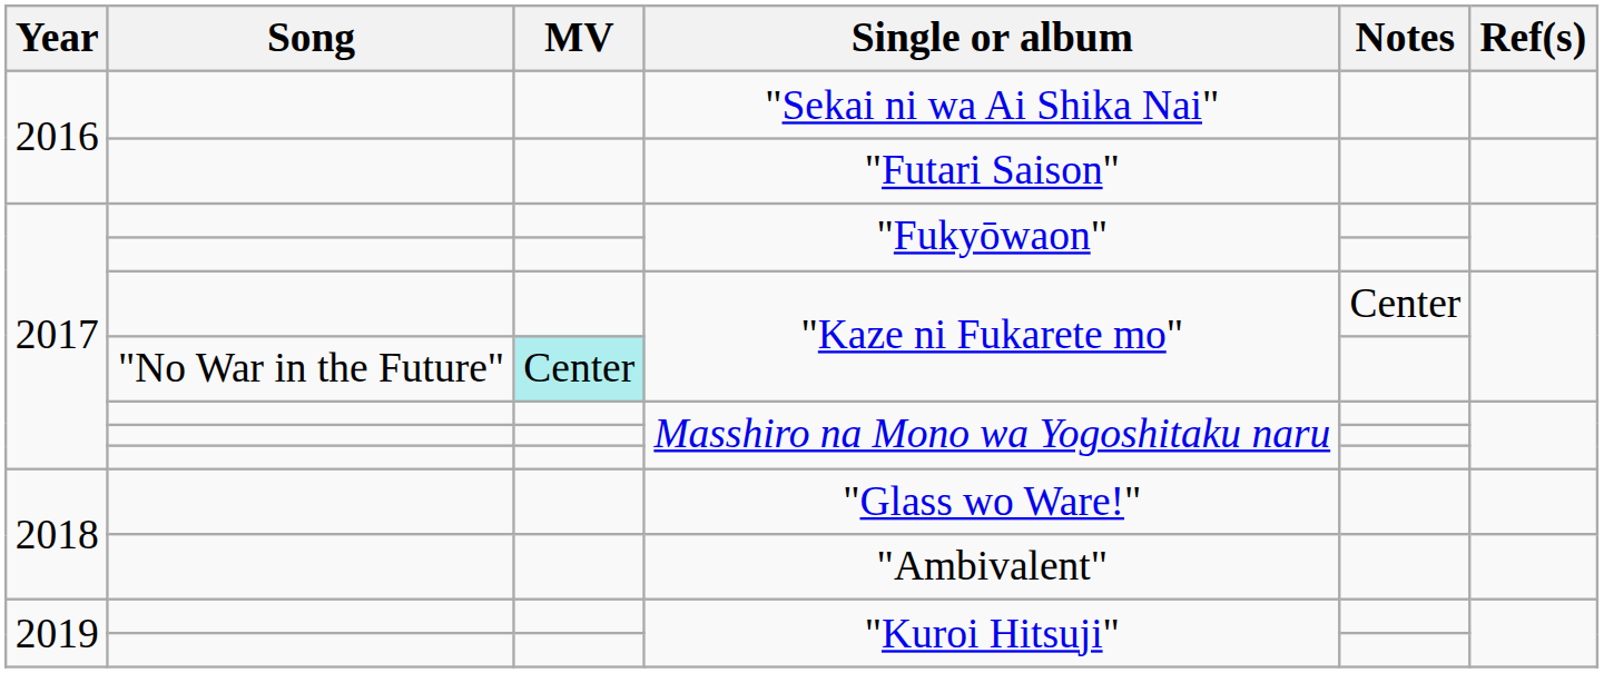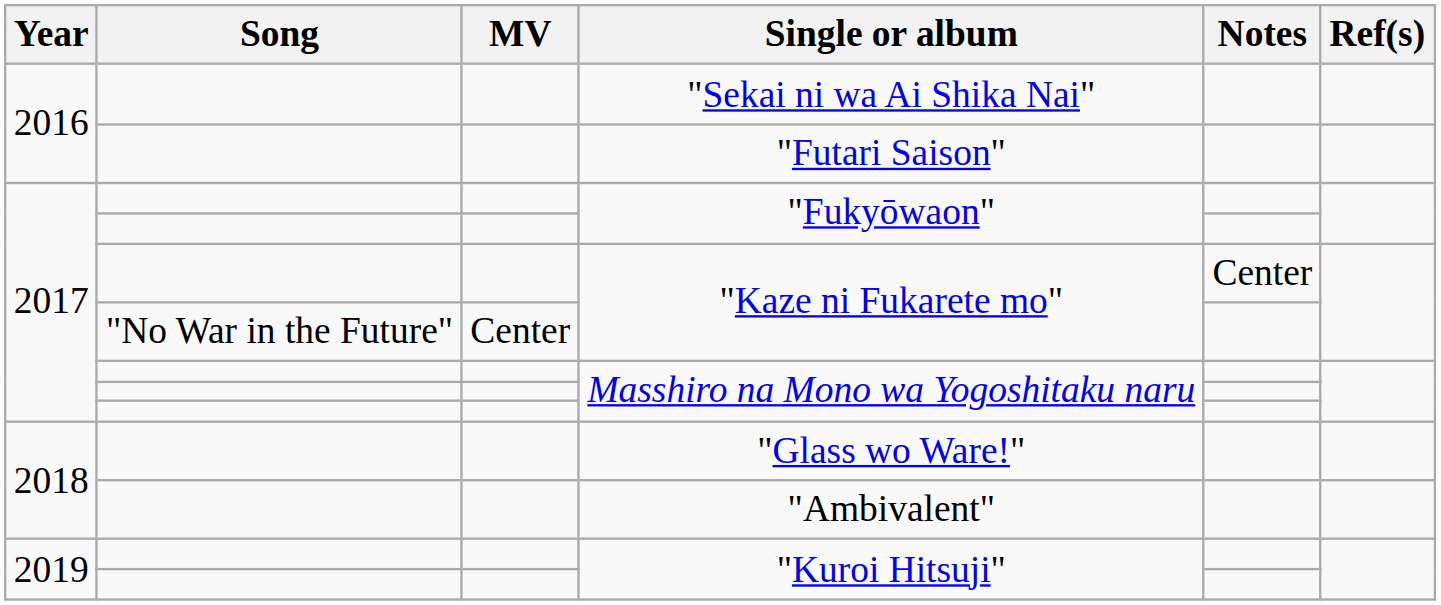"No War in the Future" / "Kaze ni Fukarete mo" | MV: paleturquoise background -> no background
